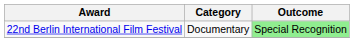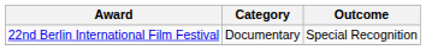22nd Berlin International Film Festival | Outcome: lightgreen background -> no background
